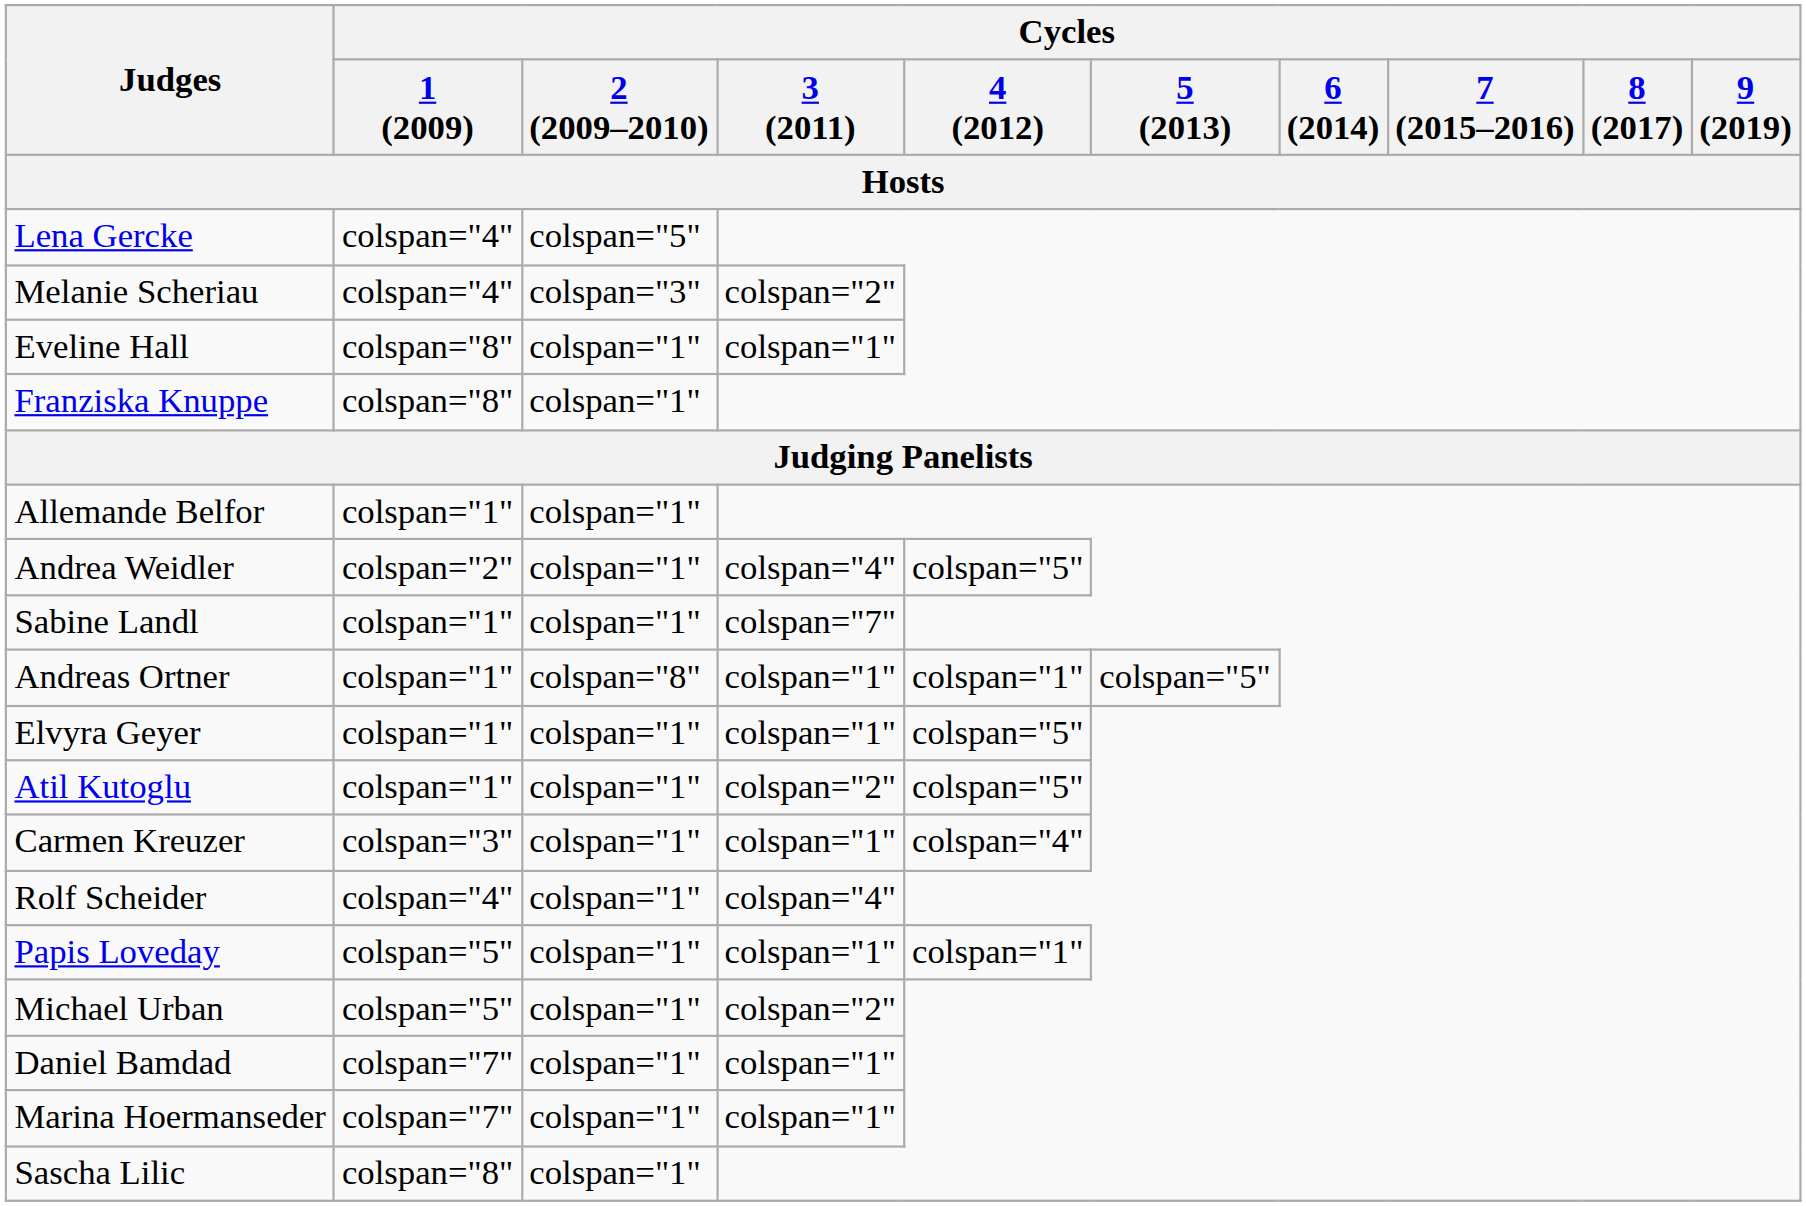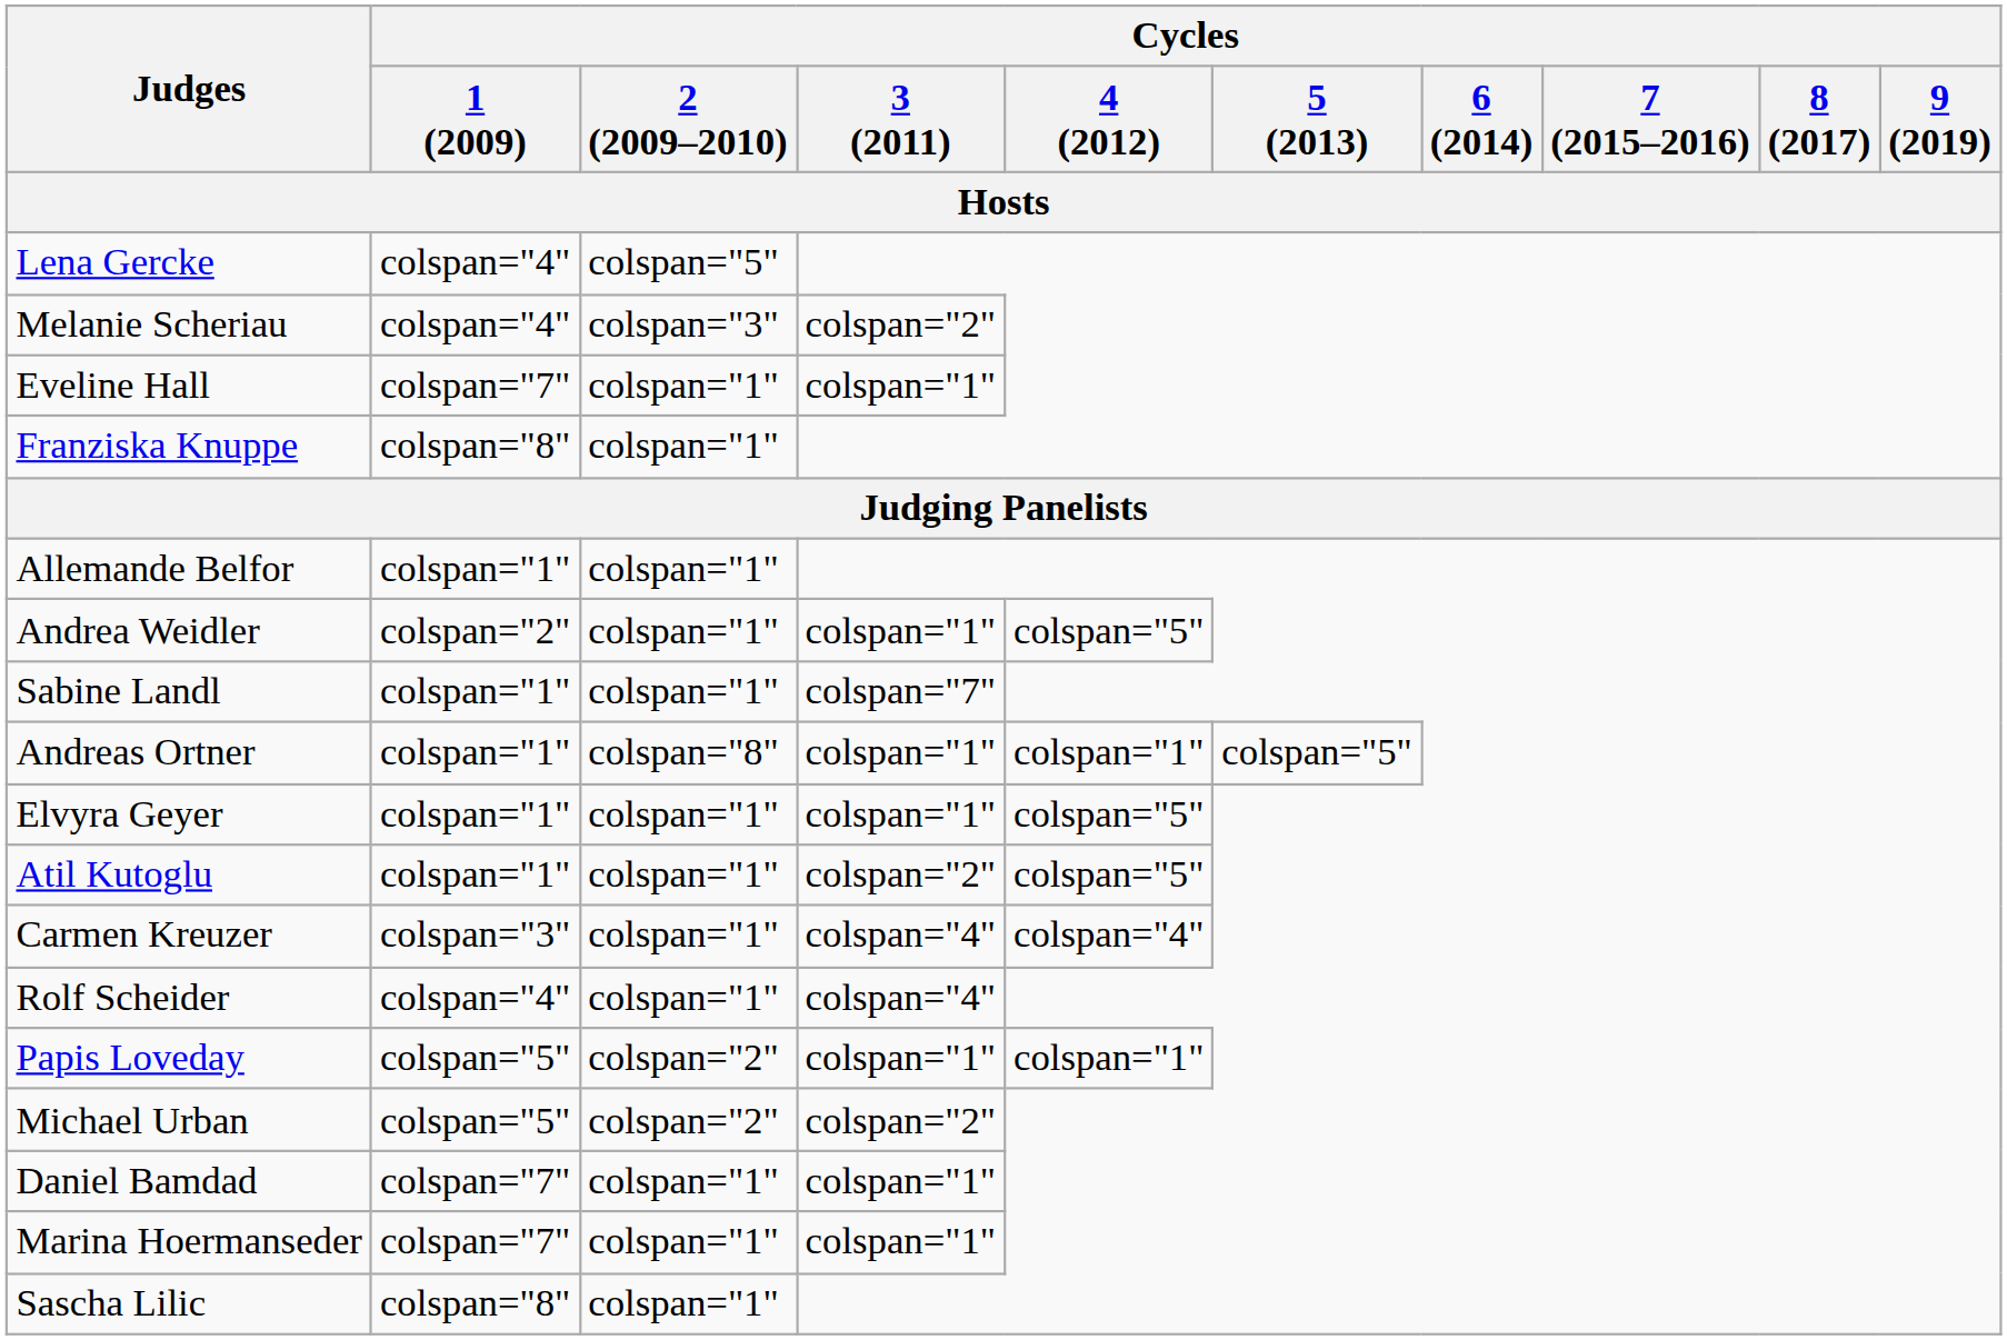Eveline Hall | Cycles / 1 (2009): colspan="8" -> colspan="7"
Andrea Weidler | Cycles / 3 (2011): colspan="4" -> colspan="1"
Carmen Kreuzer | Cycles / 3 (2011): colspan="1" -> colspan="4"
Papis Loveday | Cycles / 2 (2009–2010): colspan="1" -> colspan="2"
Michael Urban | Cycles / 2 (2009–2010): colspan="1" -> colspan="2"
